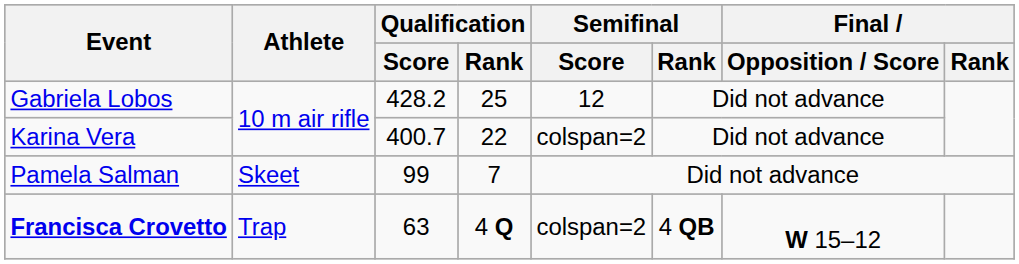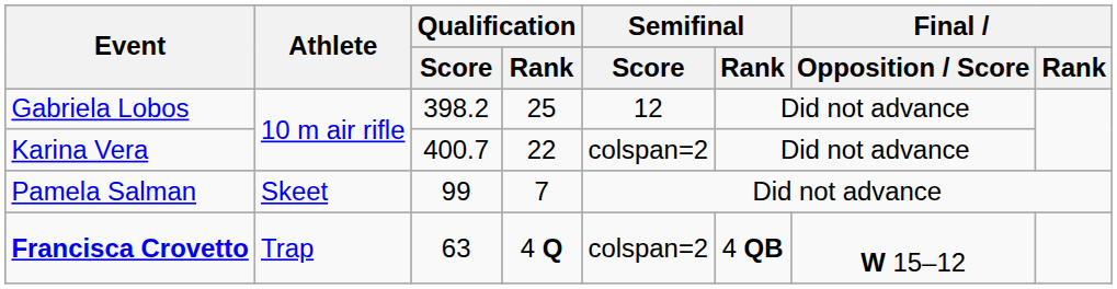Gabriela Lobos | Qualification / Score: 428.2 -> 398.2
